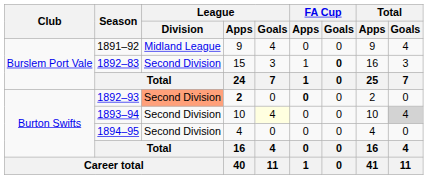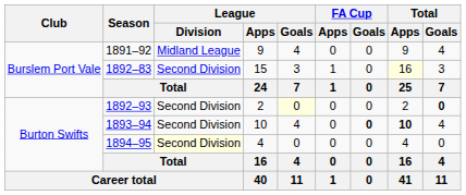1892–83 | FA Cup / Goals: bold -> normal
1892–83 | Total / Apps: no background -> lightyellow background
1892–93 | League / Division: lightsalmon background -> no background
1892–93 | League / Apps: bold -> normal
1892–93 | League / Goals: no background -> lightyellow background
1892–93 | FA Cup / Apps: bold -> normal
1892–93 | Total / Goals: normal -> bold
1893–94 | League / Goals: lightyellow background -> no background
1893–94 | FA Cup / Goals: normal -> bold
1893–94 | Total / Apps: normal -> bold
1893–94 | Total / Goals: lightgrey background -> no background
1894–95 | League / Division: no background -> lightyellow background
